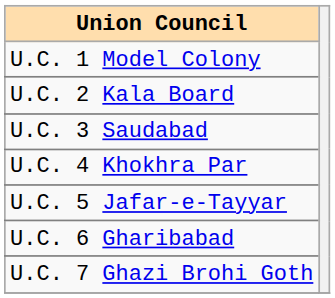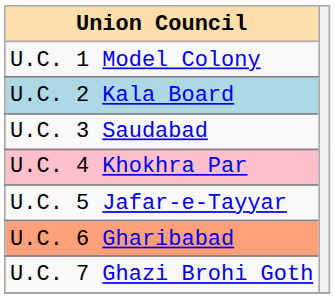U.C. 2 Kala Board | Union Council: no background -> lightblue background
U.C. 4 Khokhra Par | Union Council: no background -> pink background
U.C. 6 Gharibabad | Union Council: no background -> lightsalmon background
